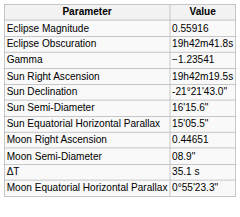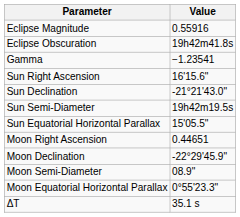Sun Right Ascension | Value: 19h42m19.5s -> 16'15.6"
Sun Semi-Diameter | Value: 16'15.6" -> 19h42m19.5s
+ row: Moon Declination | -22°29'45.9"
rows swapped: Moon Equatorial Horizontal Parallax <-> ΔT
